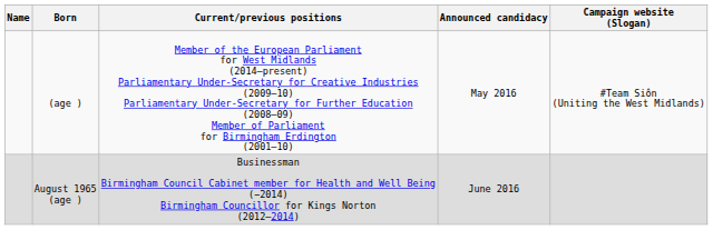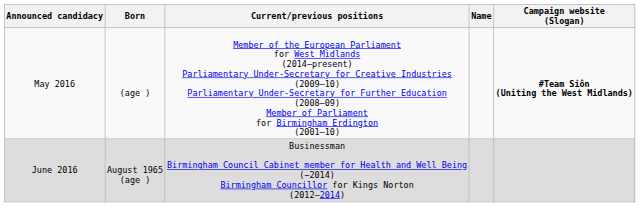columns swapped: Name <-> Announced candidacy
(age ) | Campaign website (Slogan): normal -> bold
